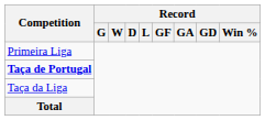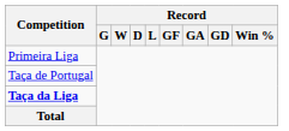Taça de Portugal | Competition: bold -> normal
Taça da Liga | Competition: normal -> bold
